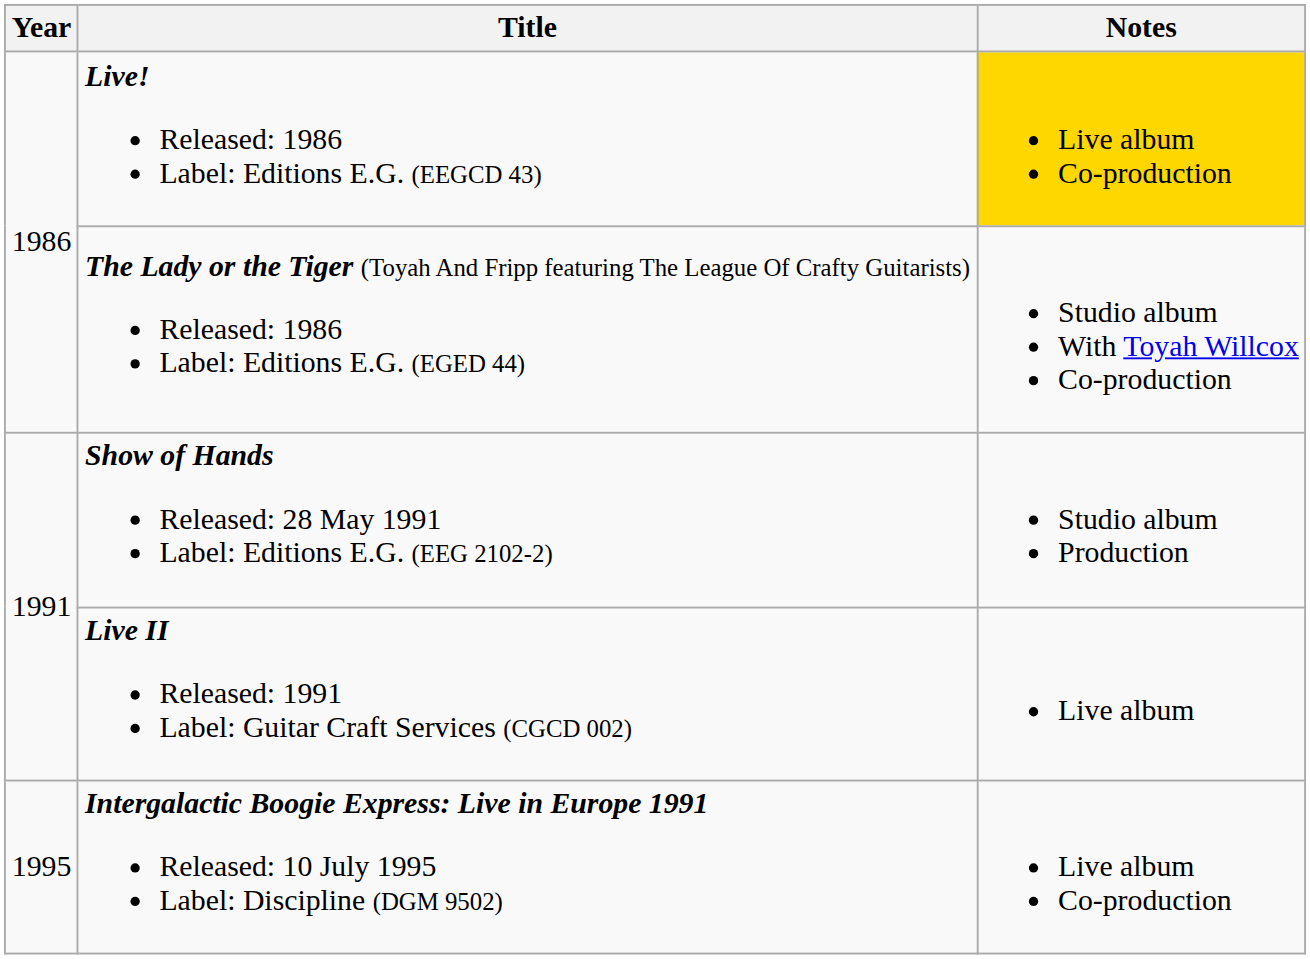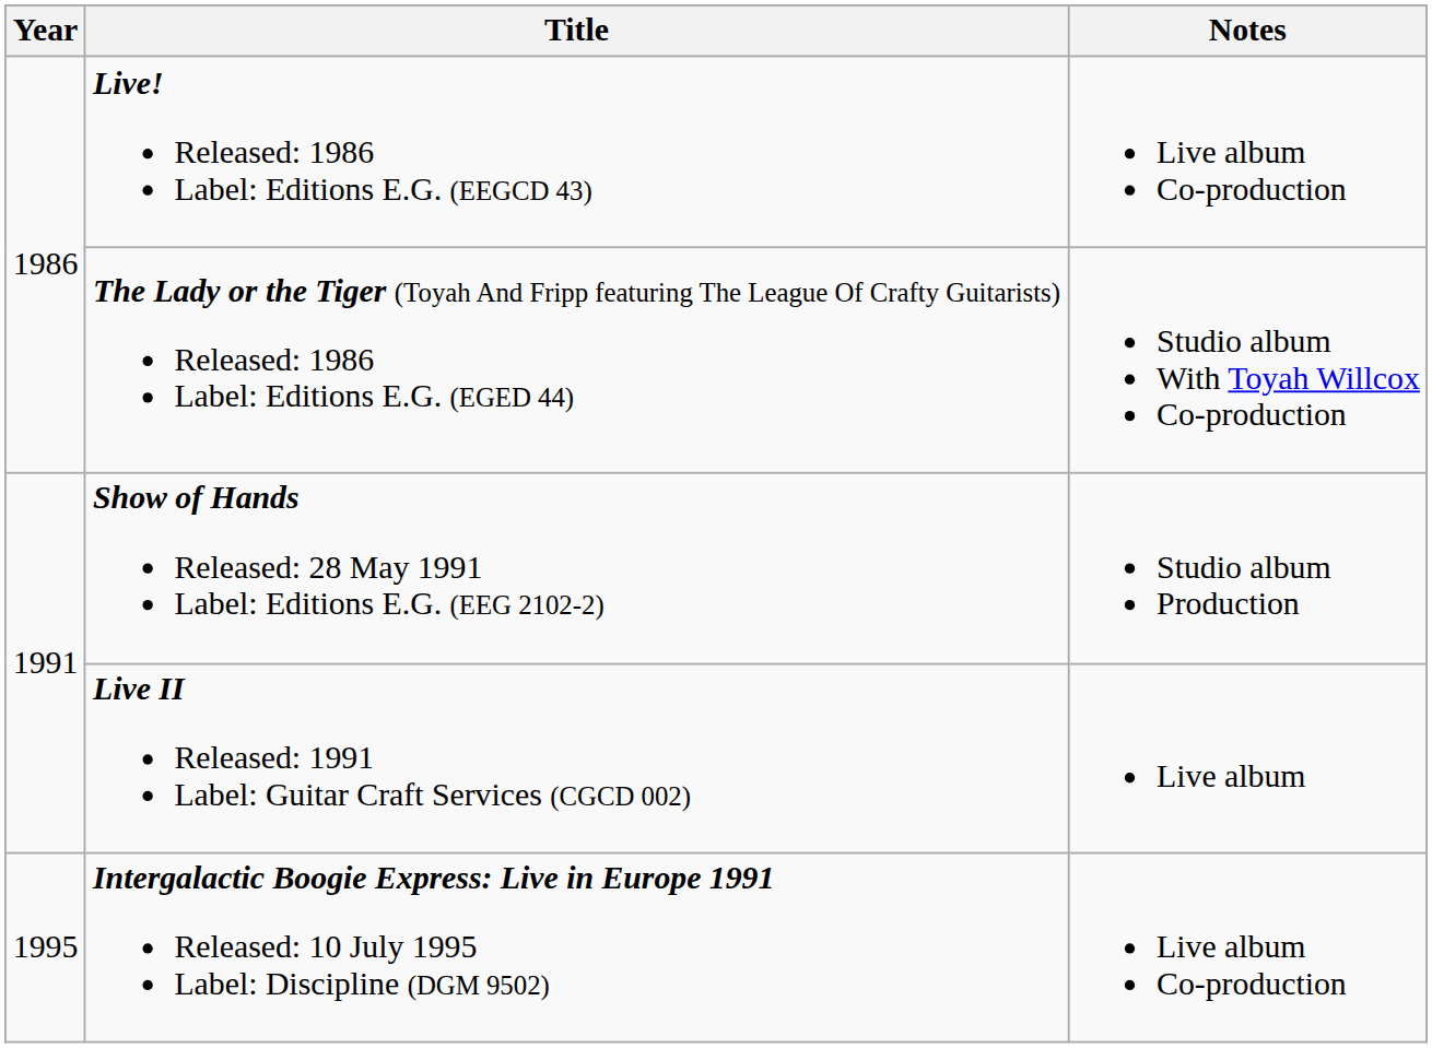Live! Released: 1986 Label: Editions E.G. (EEGCD 43) | Notes: gold background -> no background
